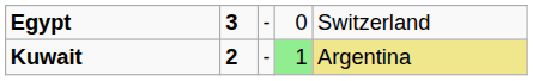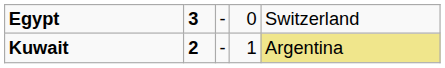Kuwait | column 4: lightgreen background -> no background
